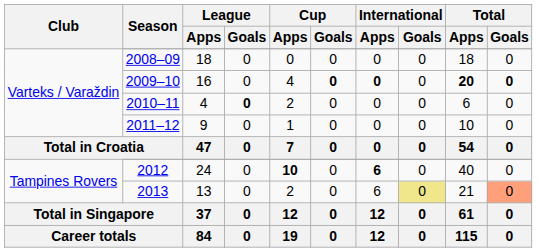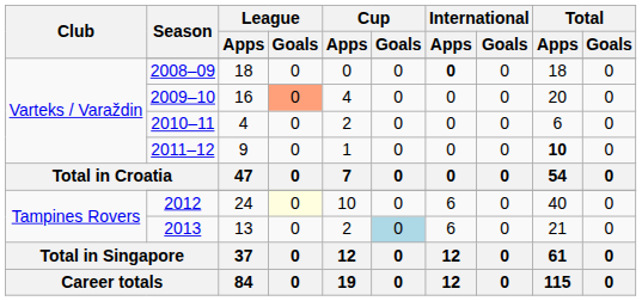2008–09 | International / Apps: normal -> bold
2009–10 | League / Goals: no background -> lightsalmon background
2009–10 | Cup / Goals: bold -> normal
2009–10 | International / Apps: bold -> normal
2009–10 | Total / Apps: bold -> normal
2009–10 | Total / Goals: bold -> normal
2010–11 | League / Goals: bold -> normal
2011–12 | Total / Apps: normal -> bold
2012 | League / Goals: no background -> lightyellow background
2012 | Cup / Apps: bold -> normal
2012 | International / Apps: bold -> normal
2013 | Cup / Goals: no background -> lightblue background
2013 | International / Goals: khaki background -> no background
2013 | Total / Goals: lightsalmon background -> no background
